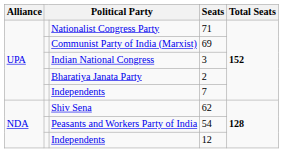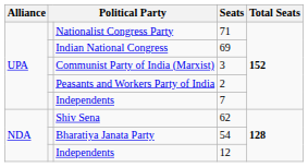69 | column 3: Communist Party of India (Marxist) -> Indian National Congress
3 | column 3: Indian National Congress -> Communist Party of India (Marxist)
2 | column 3: Bharatiya Janata Party -> Peasants and Workers Party of India
54 | column 3: Peasants and Workers Party of India -> Bharatiya Janata Party
